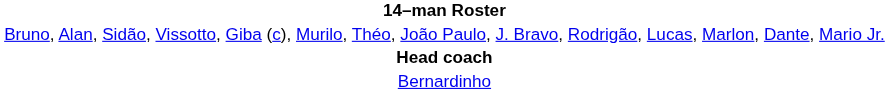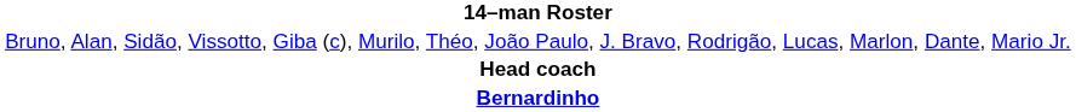row 4 | column 1: normal -> bold
